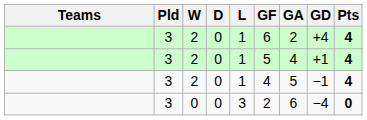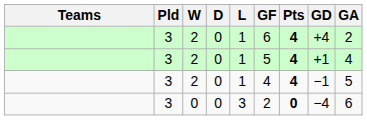columns swapped: GA <-> Pts
